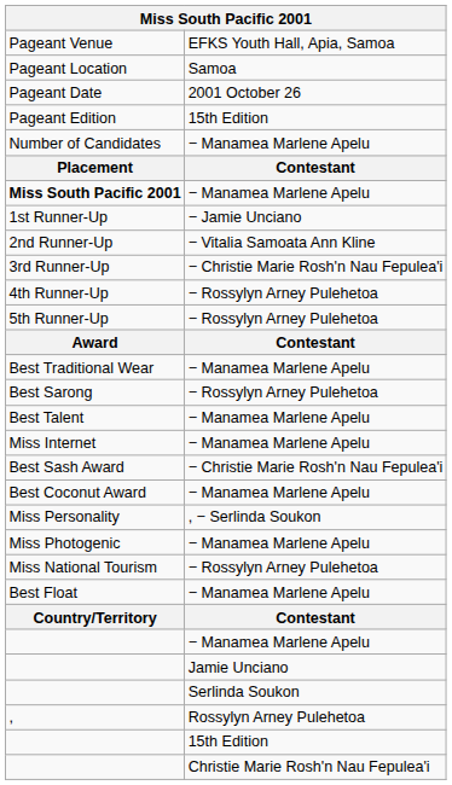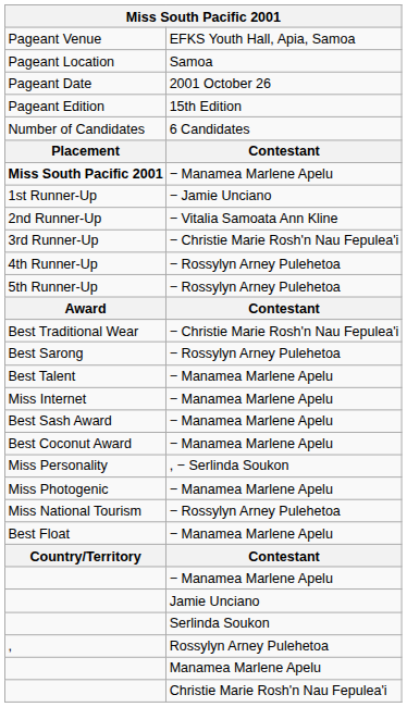row 6 | column 2: − Manamea Marlene Apelu -> 6 Candidates
row 15 | column 2: − Manamea Marlene Apelu -> − Christie Marie Rosh'n Nau Fepulea'i
row 19 | column 2: − Christie Marie Rosh'n Nau Fepulea'i -> − Manamea Marlene Apelu
row 30 | column 2: 15th Edition -> Manamea Marlene Apelu
